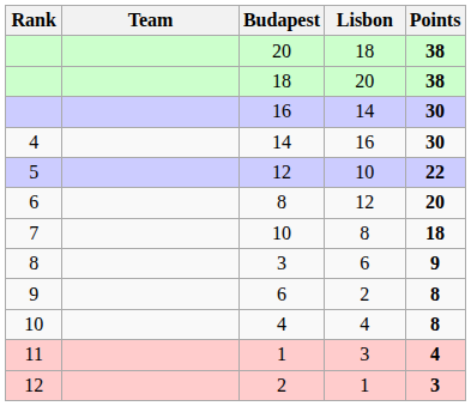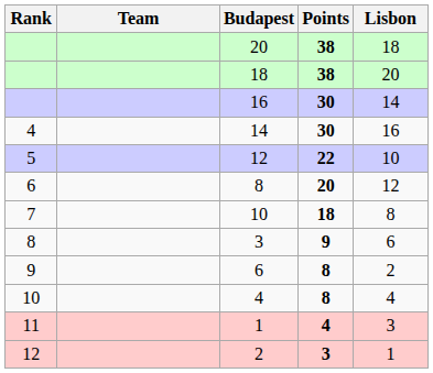columns swapped: Lisbon <-> Points
